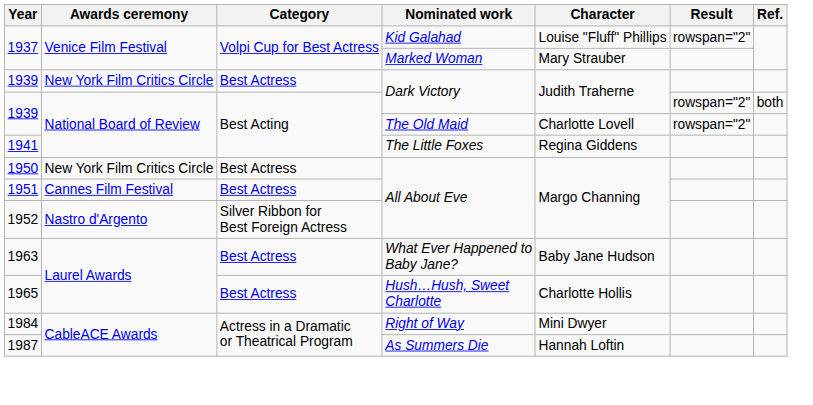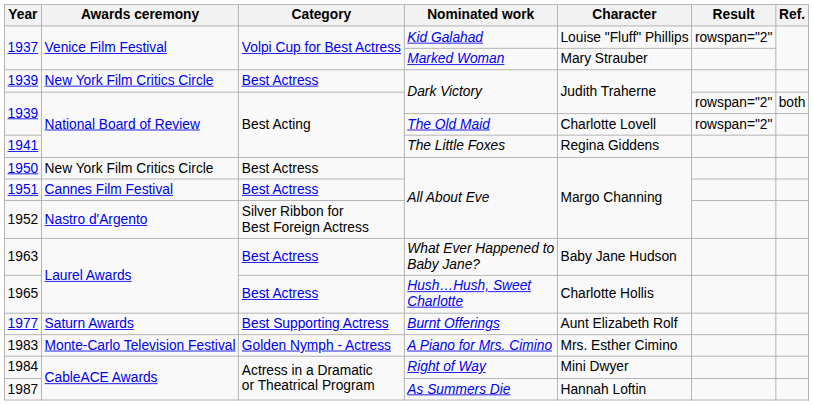+ row: 1977 | Saturn Awards | Best Supporting Actress | Burnt Offerings | Aunt Elizabeth Rolf
+ row: 1983 | Monte-Carlo Television Festival | Golden Nymph - Actress | A Piano for Mrs. Cimino | Mrs. Esther Cimino
